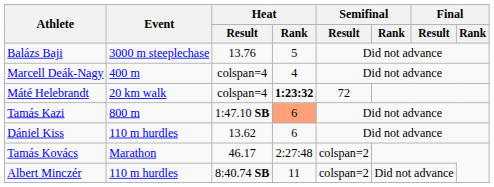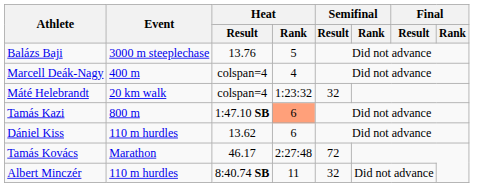Máté Helebrandt | Heat / Rank: bold -> normal
Máté Helebrandt | Semifinal / Result: 72 -> 32
Tamás Kovács | Semifinal / Result: colspan=2 -> 72
Albert Minczér | Semifinal / Result: colspan=2 -> 32
